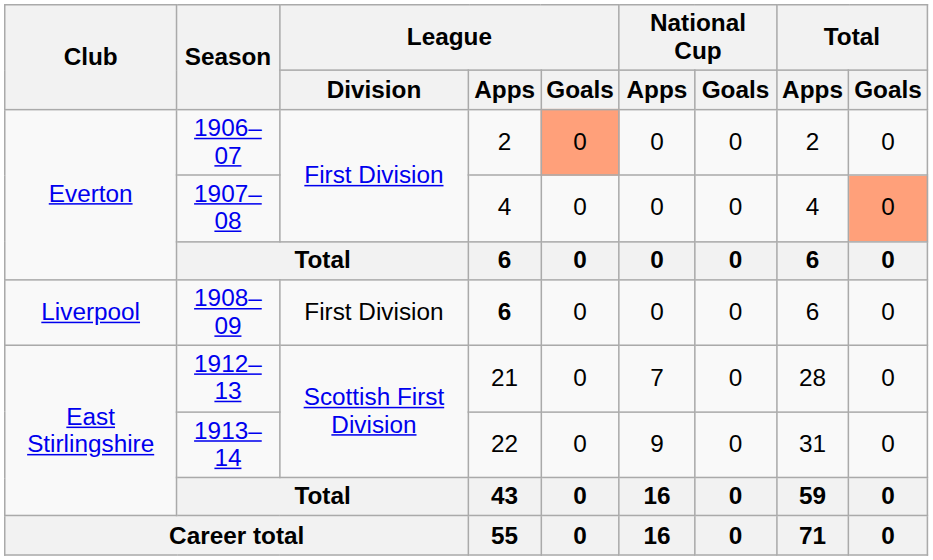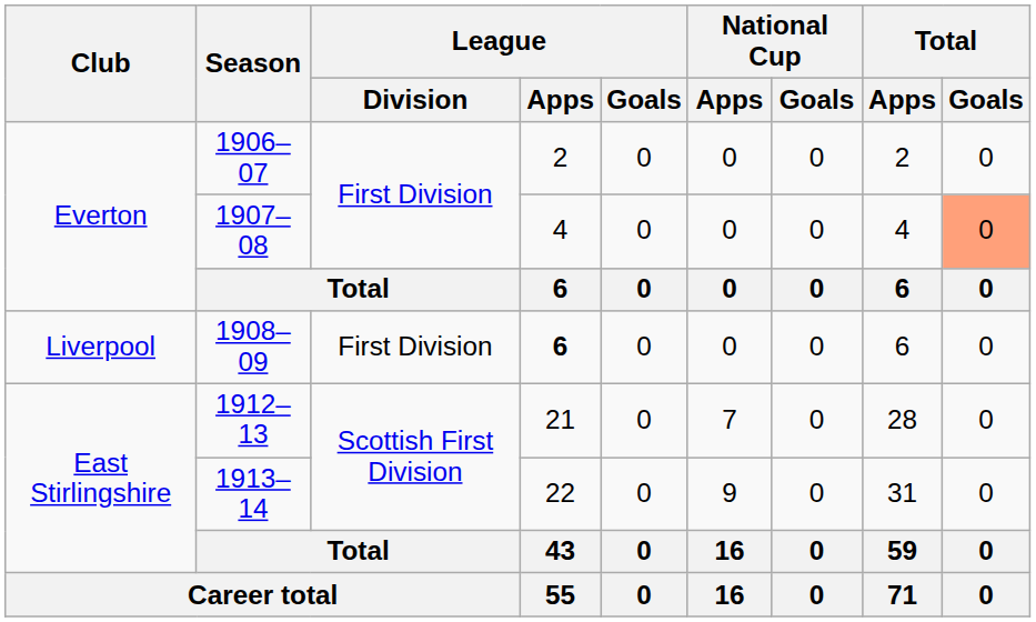1906–07 | League / Goals: lightsalmon background -> no background
